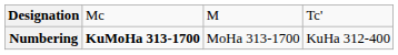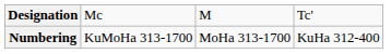Numbering | column 2: bold -> normal
